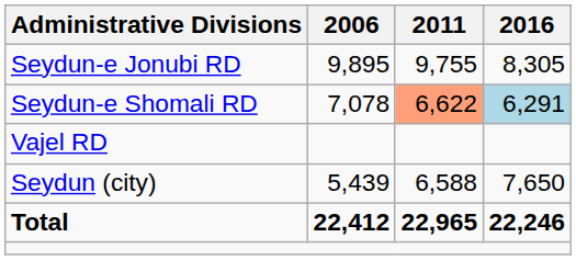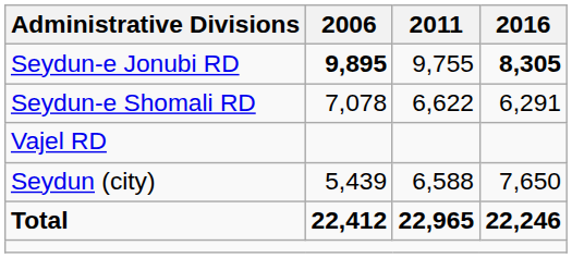Seydun-e Jonubi RD | 2006: normal -> bold
Seydun-e Jonubi RD | 2016: normal -> bold
Seydun-e Shomali RD | 2011: lightsalmon background -> no background
Seydun-e Shomali RD | 2016: lightblue background -> no background
